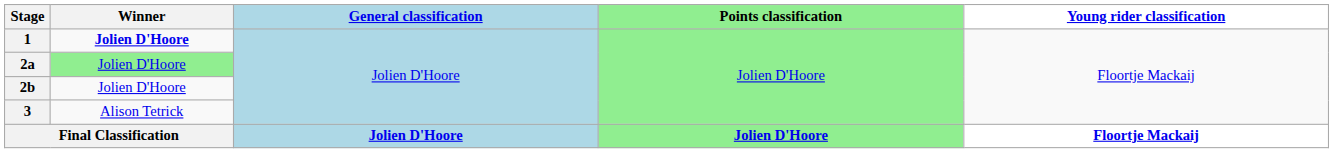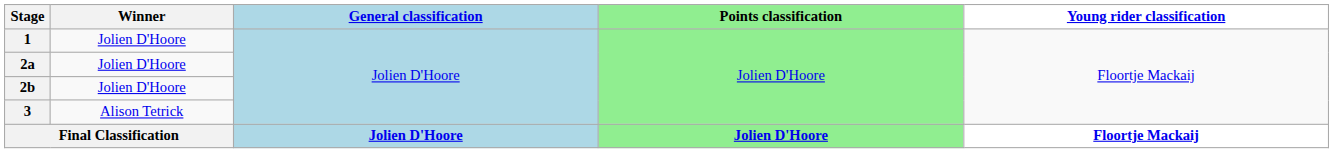1 | Winner: bold -> normal
2a | Winner: lightgreen background -> no background
